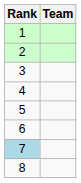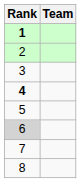1 | Rank: normal -> bold
4 | Rank: normal -> bold
6 | Rank: no background -> lightgrey background
7 | Rank: lightblue background -> no background
